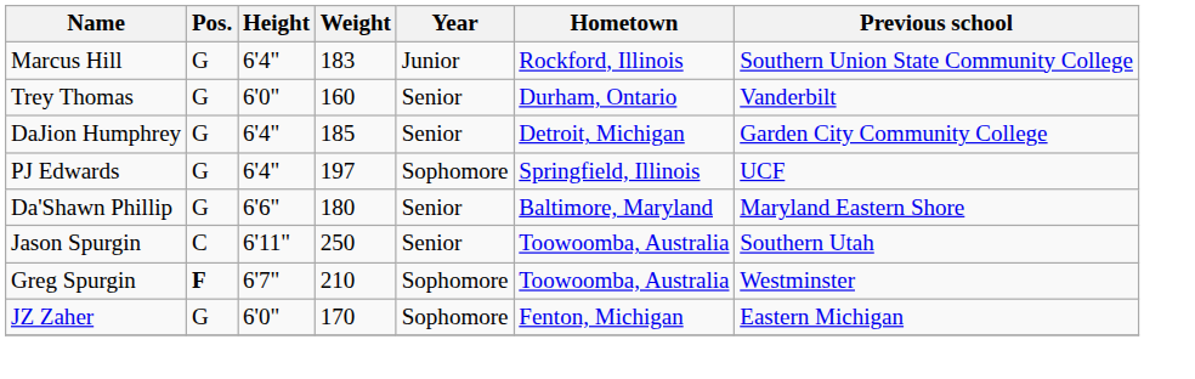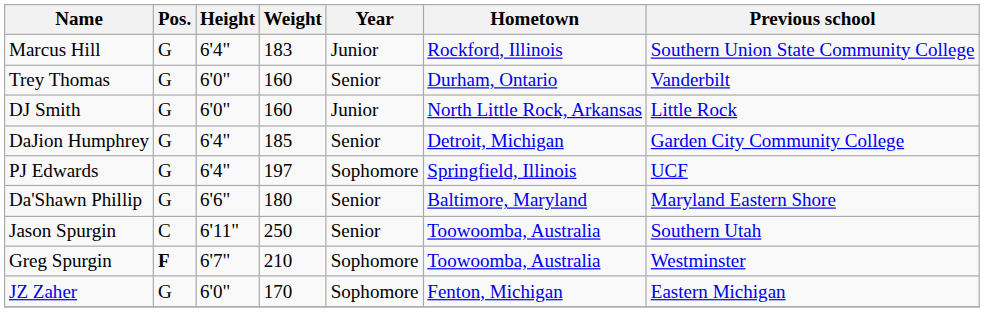+ row: DJ Smith | G | 6'0" | 160 | Junior | North Little Rock, Arkansas | Little Rock
